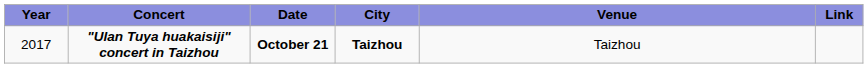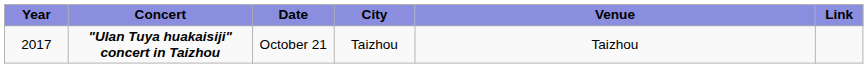"Ulan Tuya huakaisiji" concert in Taizhou | Date: bold -> normal
"Ulan Tuya huakaisiji" concert in Taizhou | City: bold -> normal
